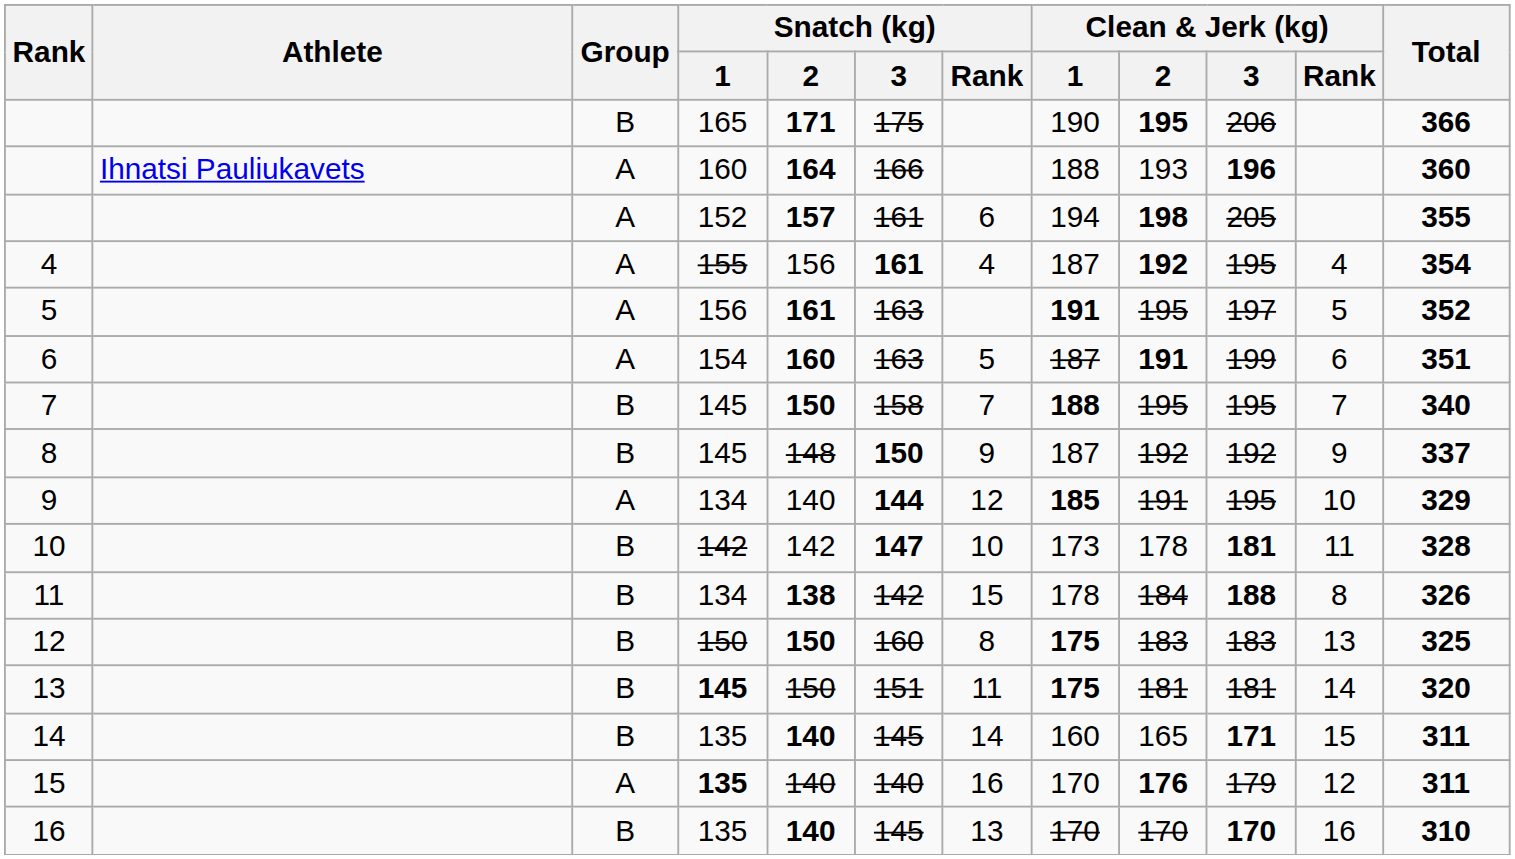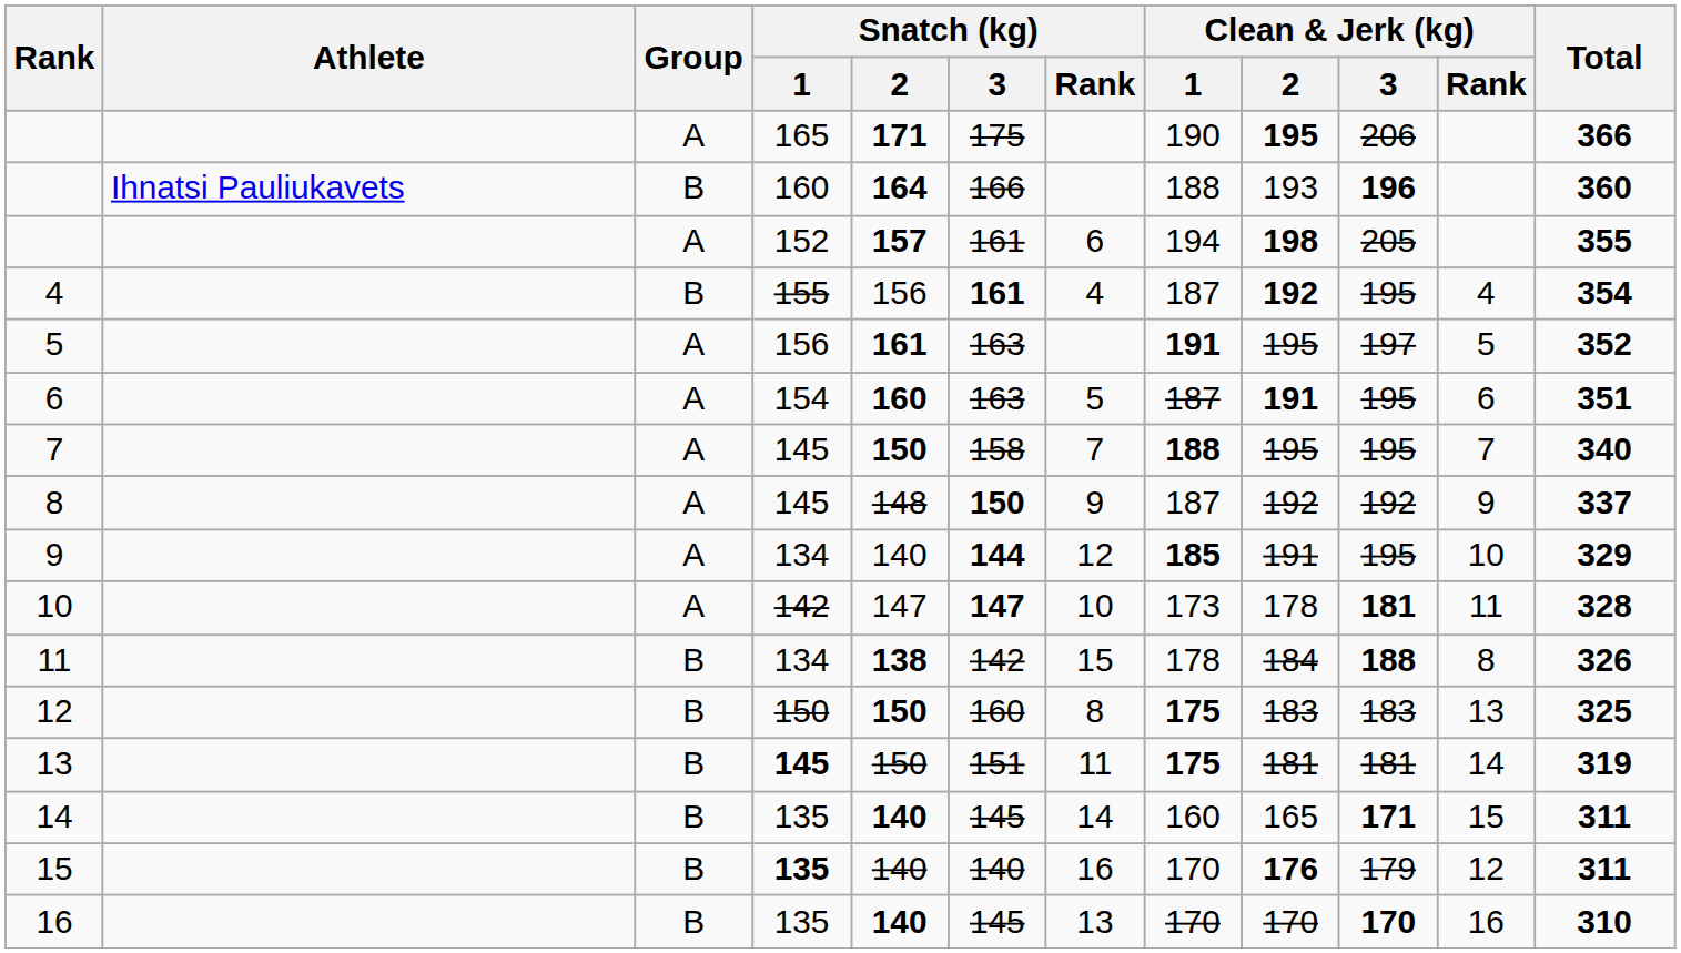row 3 | Group: B -> A
row 4 | Group: A -> B
row 6 | Group: A -> B
row 8 | Clean & Jerk (kg) / 3: 199 -> 195
row 9 | Group: B -> A
row 10 | Group: B -> A
row 12 | Group: B -> A
row 12 | Snatch (kg) / 2: 142 -> 147
row 15 | Total: 320 -> 319
row 17 | Group: A -> B
